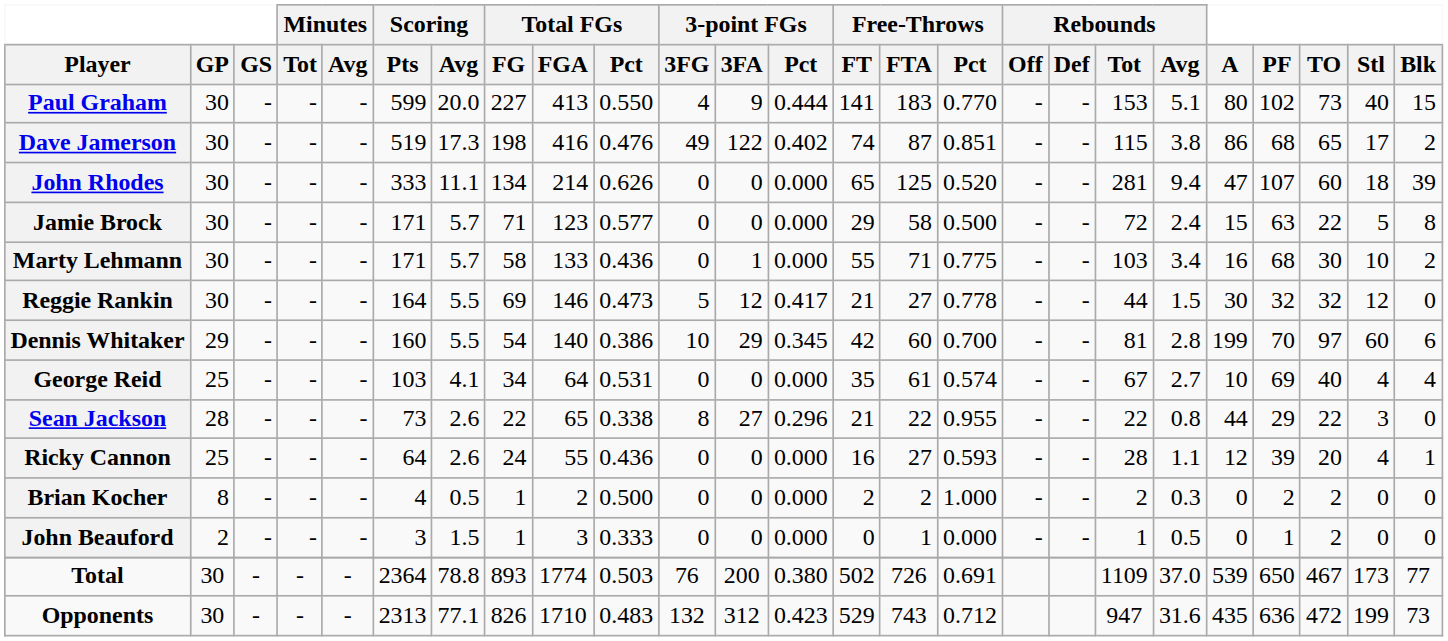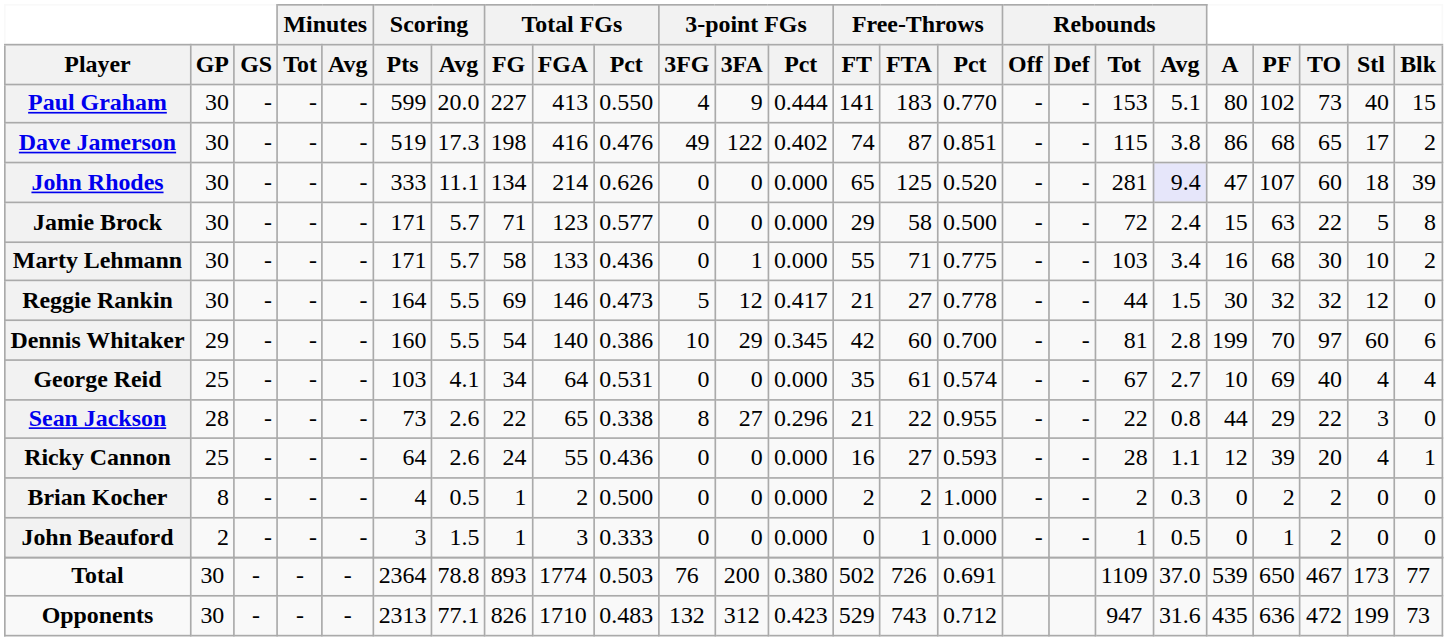John Rhodes | Rebounds / Avg: no background -> lavender background
